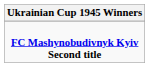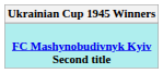row 2 | column 1: no background -> paleturquoise background
